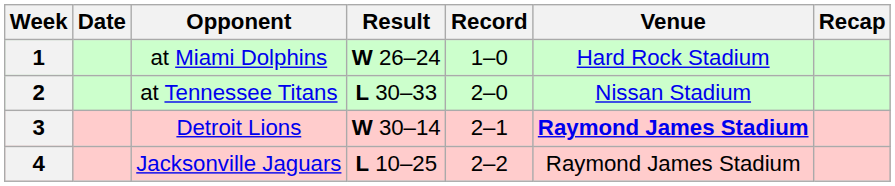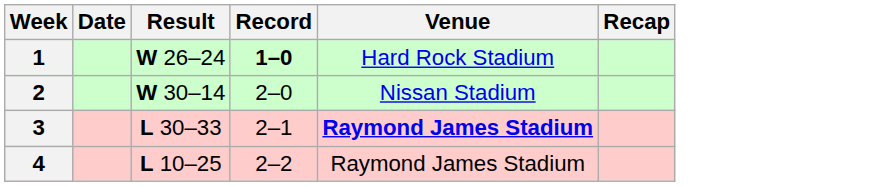- column: Opponent | at Miami Dolphins | at Tennessee Titans | Detroit Lions | Jacksonville Jaguars
1 | Record: normal -> bold
2 | Result: L 30–33 -> W 30–14
3 | Result: W 30–14 -> L 30–33
